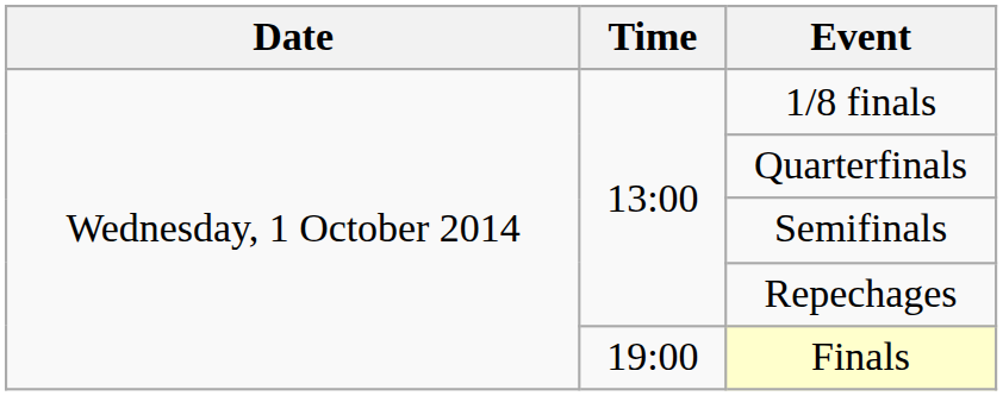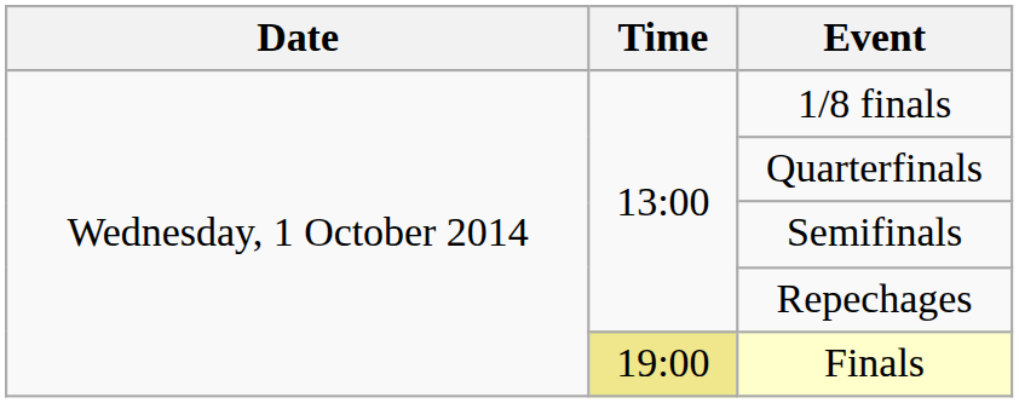Finals | Time: no background -> khaki background
